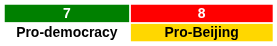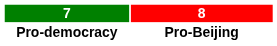Pro-democracy | 8: gold background -> no background
